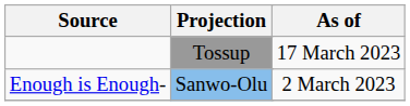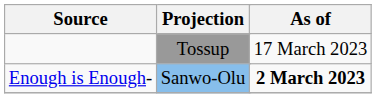Enough is Enough- | As of: normal -> bold
